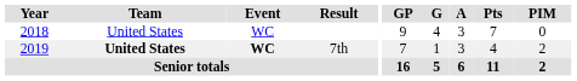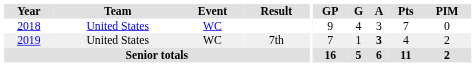7th | Team: bold -> normal
7th | Event: bold -> normal
7th | A: normal -> bold
